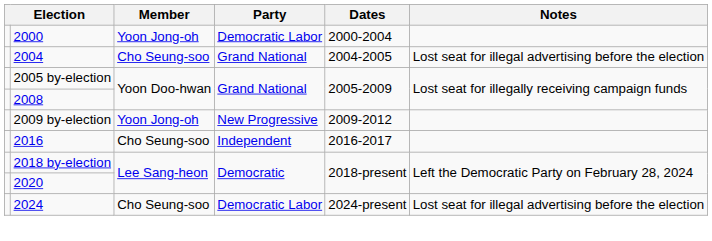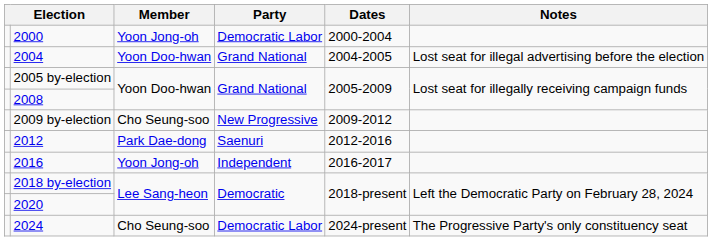2004 | Member: Cho Seung-soo -> Yoon Doo-hwan
2009 by-election | Member: Yoon Jong-oh -> Cho Seung-soo
+ row: 2012 | Park Dae-dong | Saenuri | 2012-2016
2016 | Member: Cho Seung-soo -> Yoon Jong-oh
2024 | Notes: Lost seat for illegal advertising before the election -> The Progressive Party's only constituency seat
